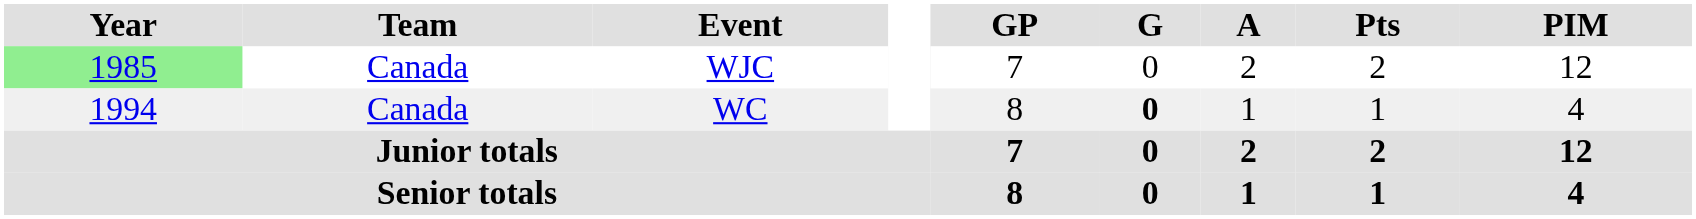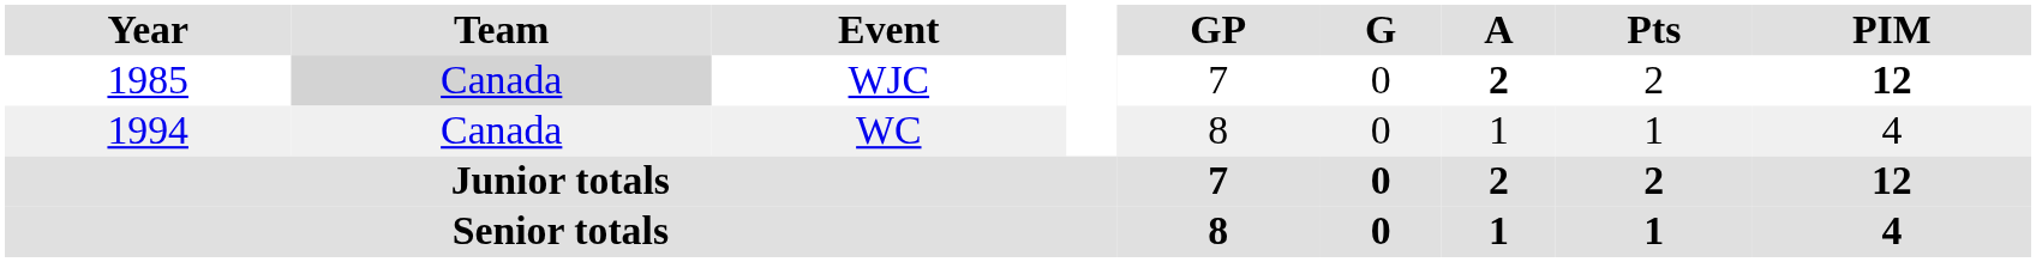WJC | Year: lightgreen background -> no background
WJC | Team: no background -> lightgrey background
WJC | A: normal -> bold
WJC | PIM: normal -> bold
WC | G: bold -> normal
